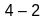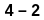row 1 | column 1: normal -> bold
